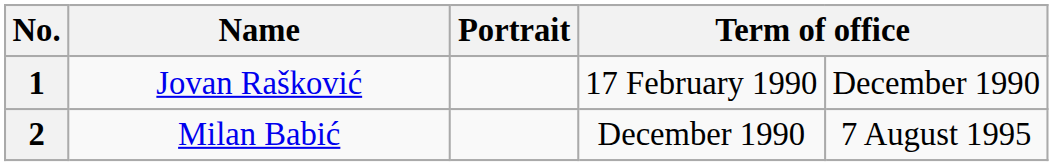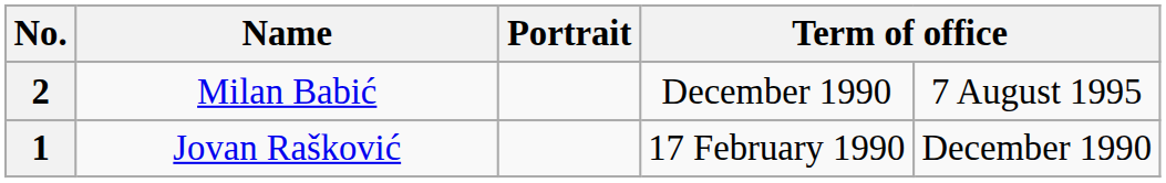rows swapped: 1 <-> 2
